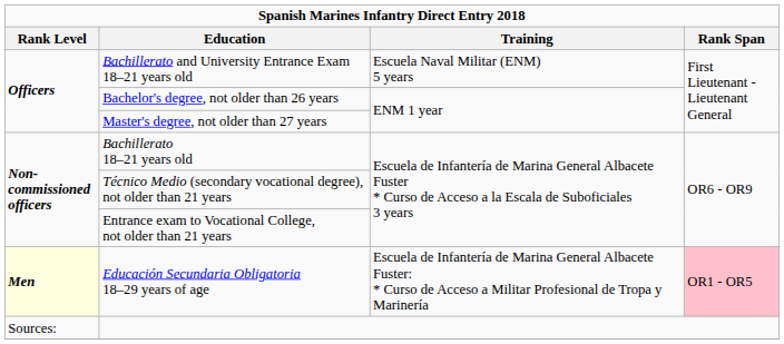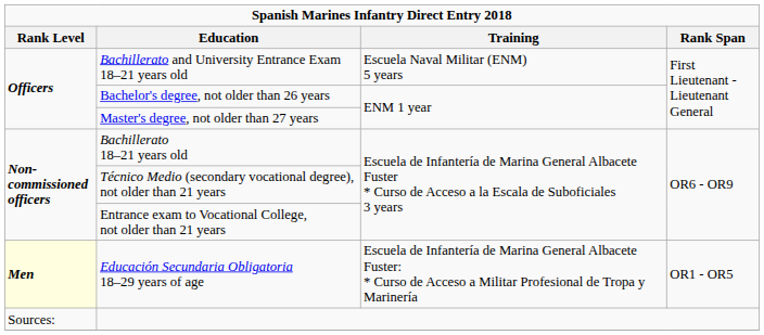Educación Secundaria Obligatoria 18–29 years of age | Rank Span: pink background -> no background
